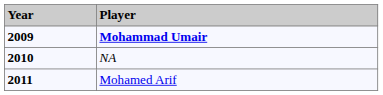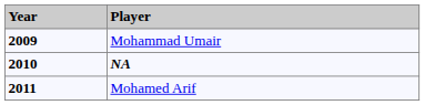Mohammad Umair | Player: bold -> normal
NA | Player: normal -> bold
